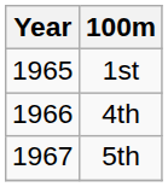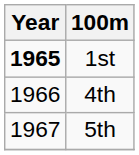1st | Year: normal -> bold
